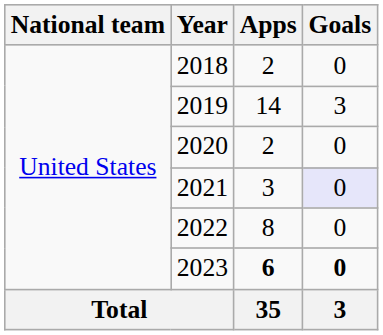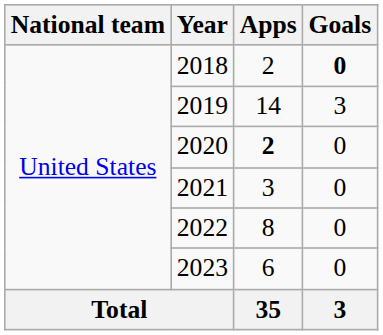2018 | Goals: normal -> bold
2020 | Apps: normal -> bold
2021 | Goals: lavender background -> no background
2023 | Apps: bold -> normal
2023 | Goals: bold -> normal
